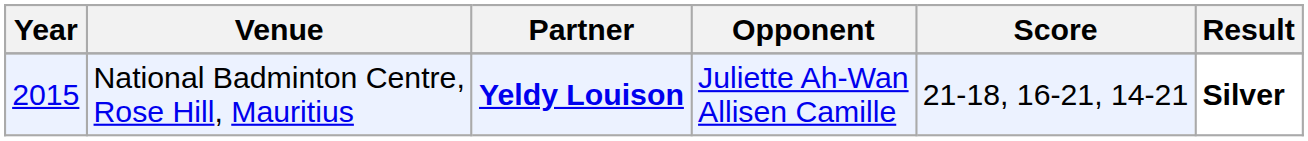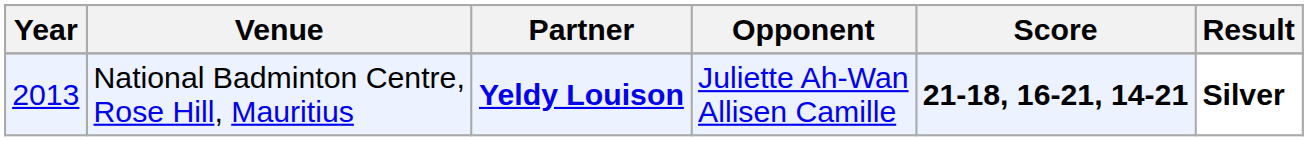National Badminton Centre, Rose Hill, Mauritius | Year: 2015 -> 2013
National Badminton Centre, Rose Hill, Mauritius | Score: normal -> bold
